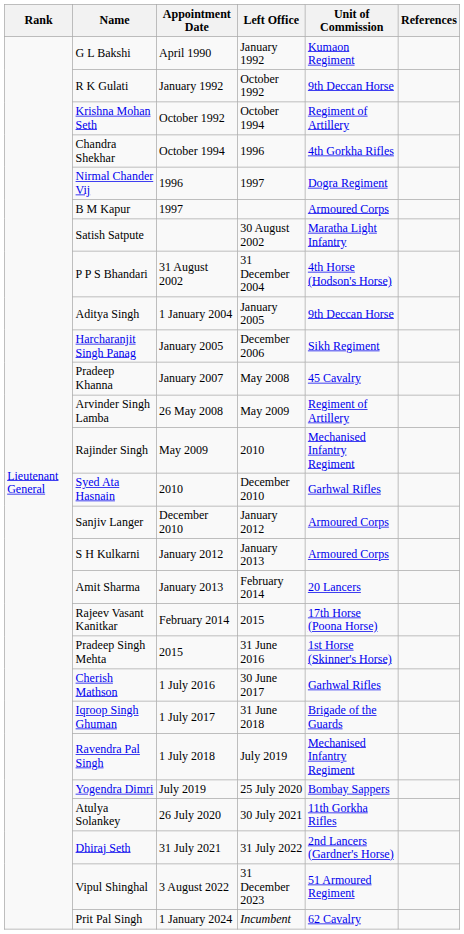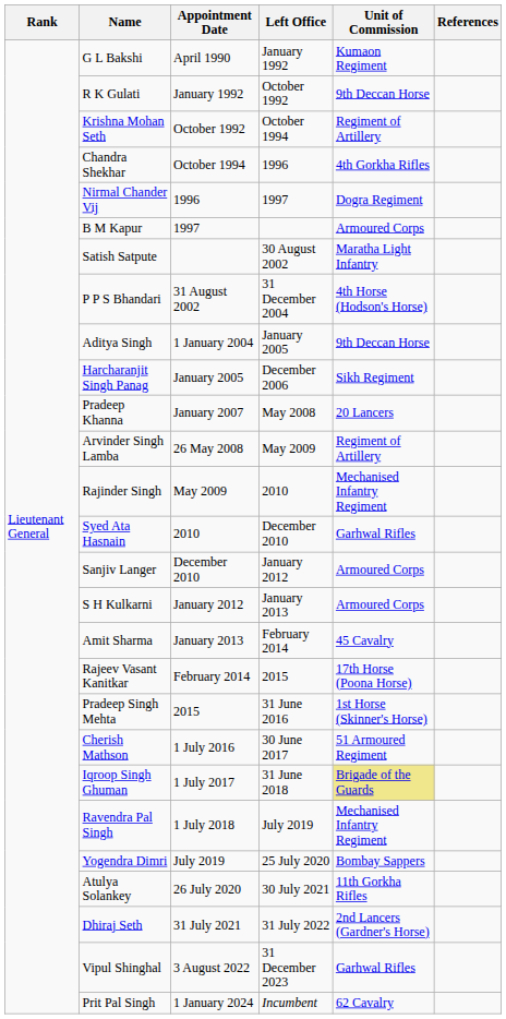Pradeep Khanna | Unit of Commission: 45 Cavalry -> 20 Lancers
Amit Sharma | Unit of Commission: 20 Lancers -> 45 Cavalry
Cherish Mathson | Unit of Commission: Garhwal Rifles -> 51 Armoured Regiment
Iqroop Singh Ghuman | Unit of Commission: no background -> khaki background
Vipul Shinghal | Unit of Commission: 51 Armoured Regiment -> Garhwal Rifles
